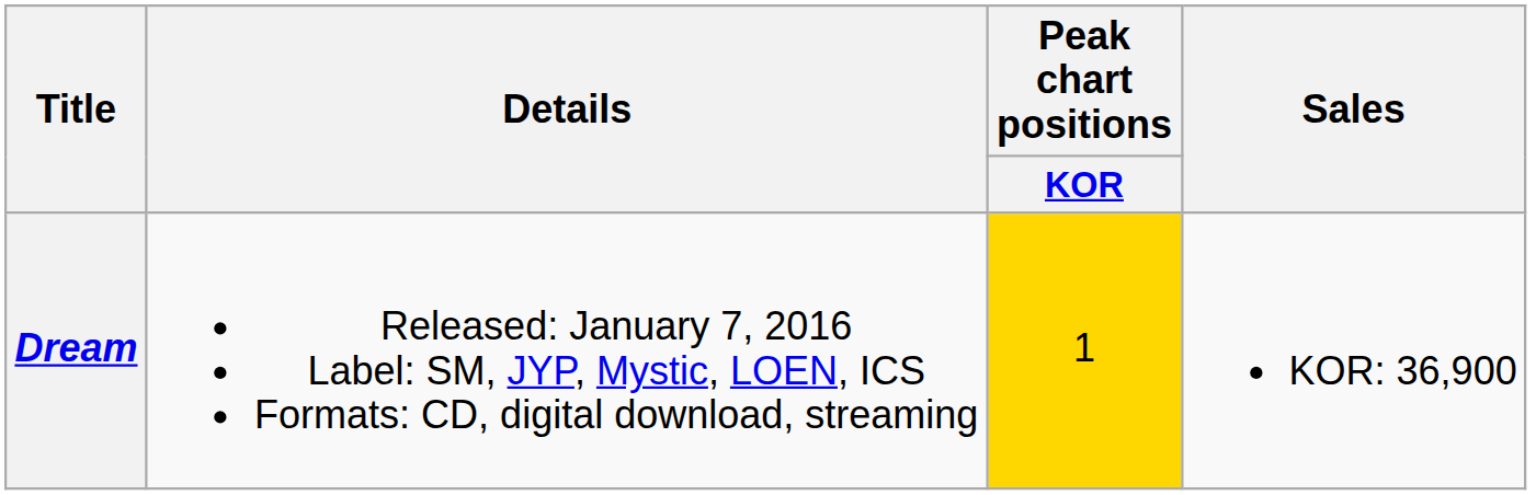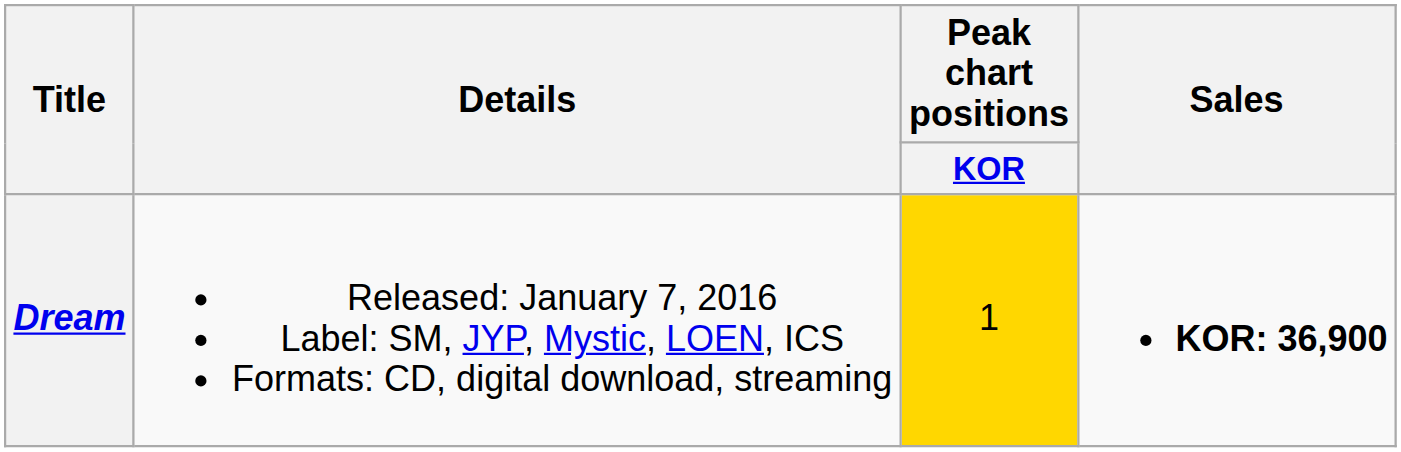Dream | Sales: normal -> bold
